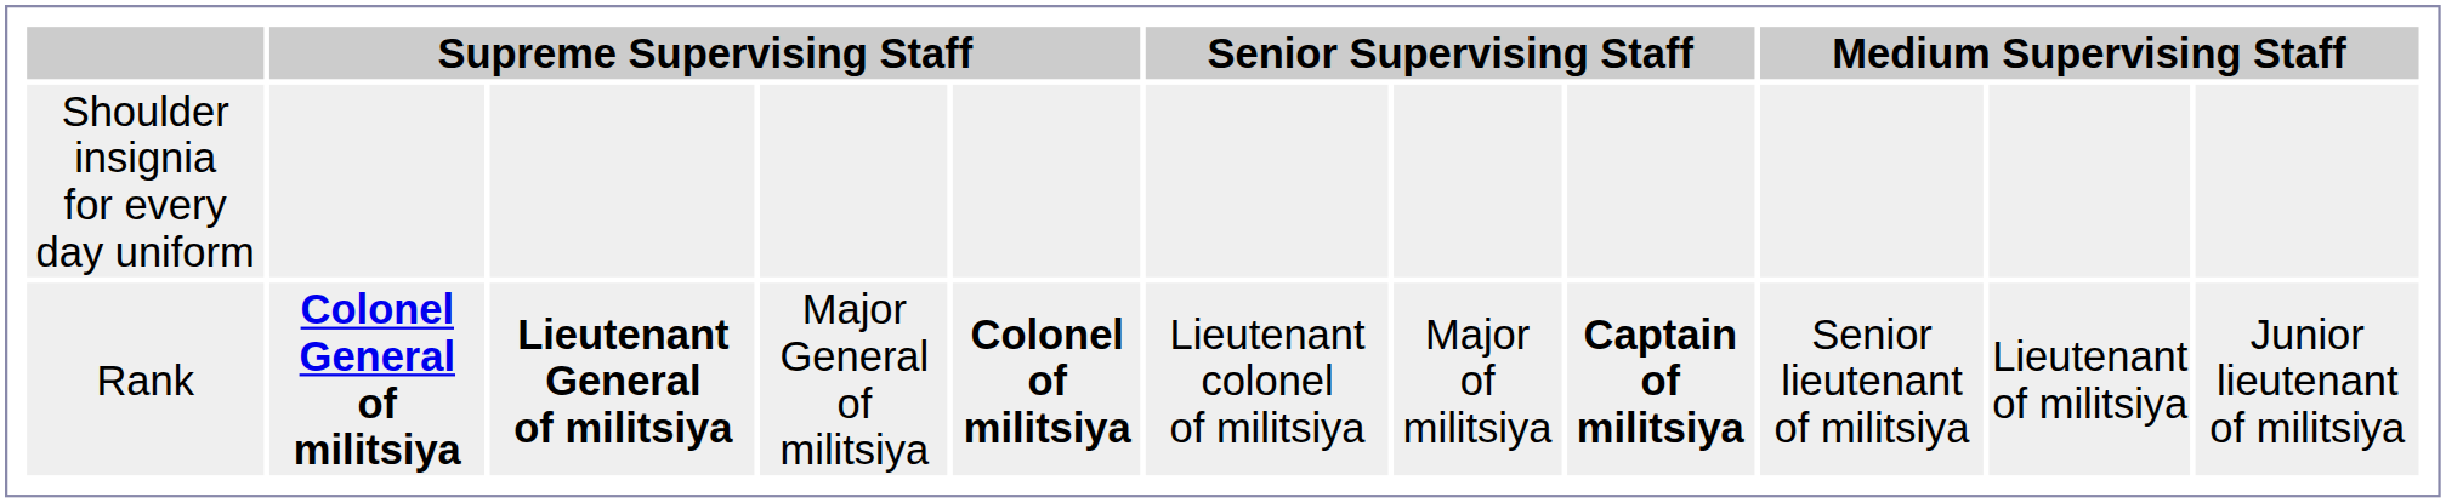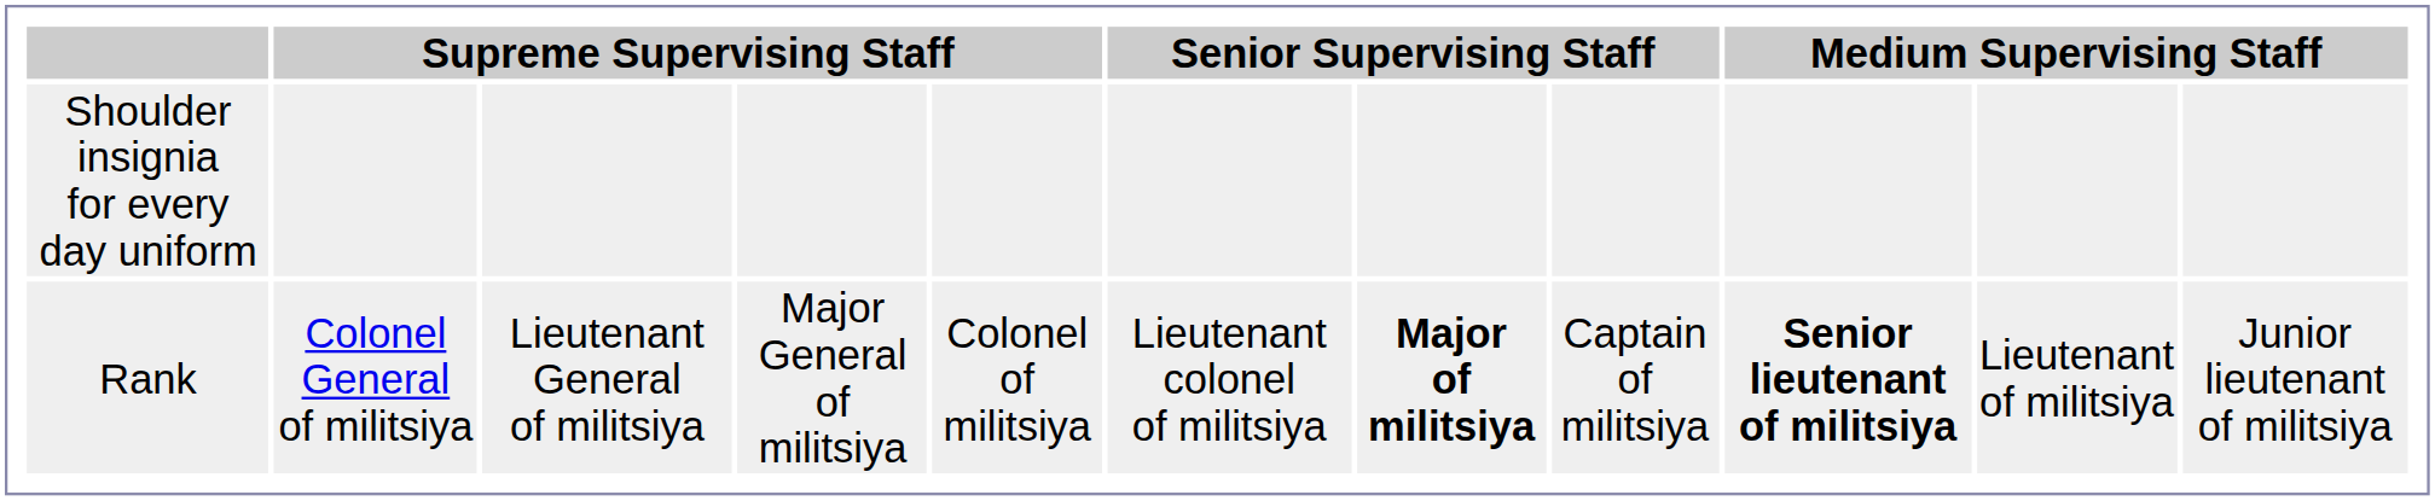Rank | column 2: bold -> normal
Rank | column 3: bold -> normal
Rank | column 5: bold -> normal
Rank | column 7: normal -> bold
Rank | column 8: bold -> normal
Rank | column 9: normal -> bold
